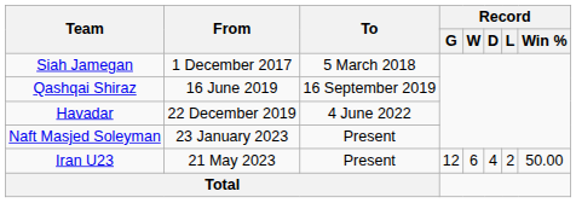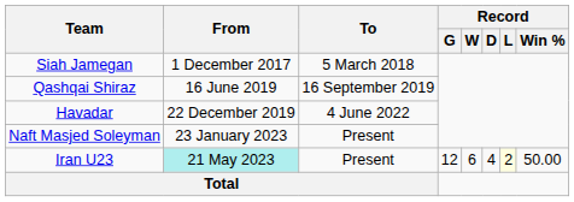Iran U23 | From: no background -> paleturquoise background
Iran U23 | Record / L: no background -> lightyellow background
